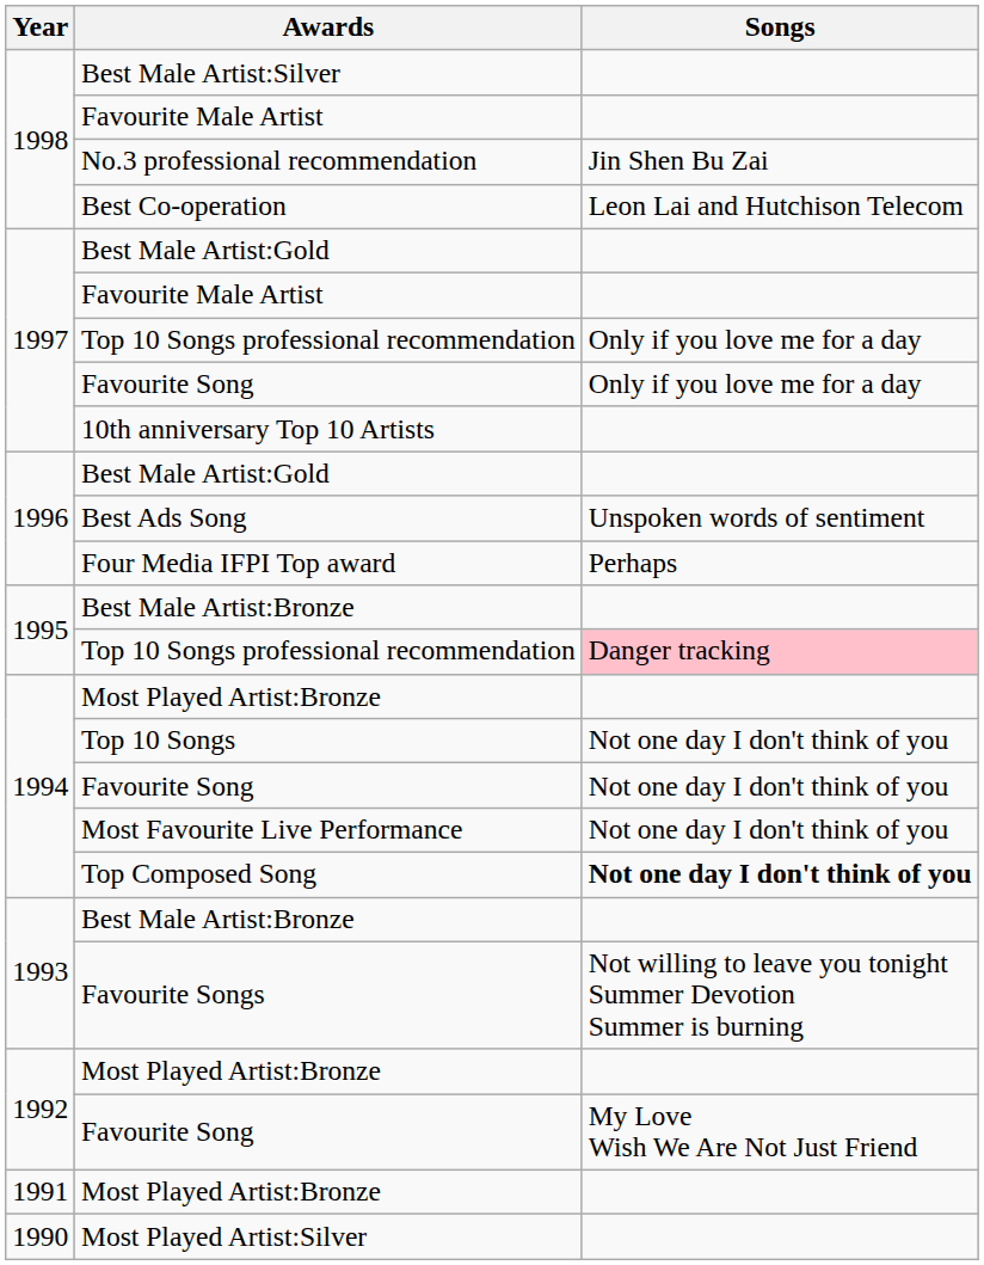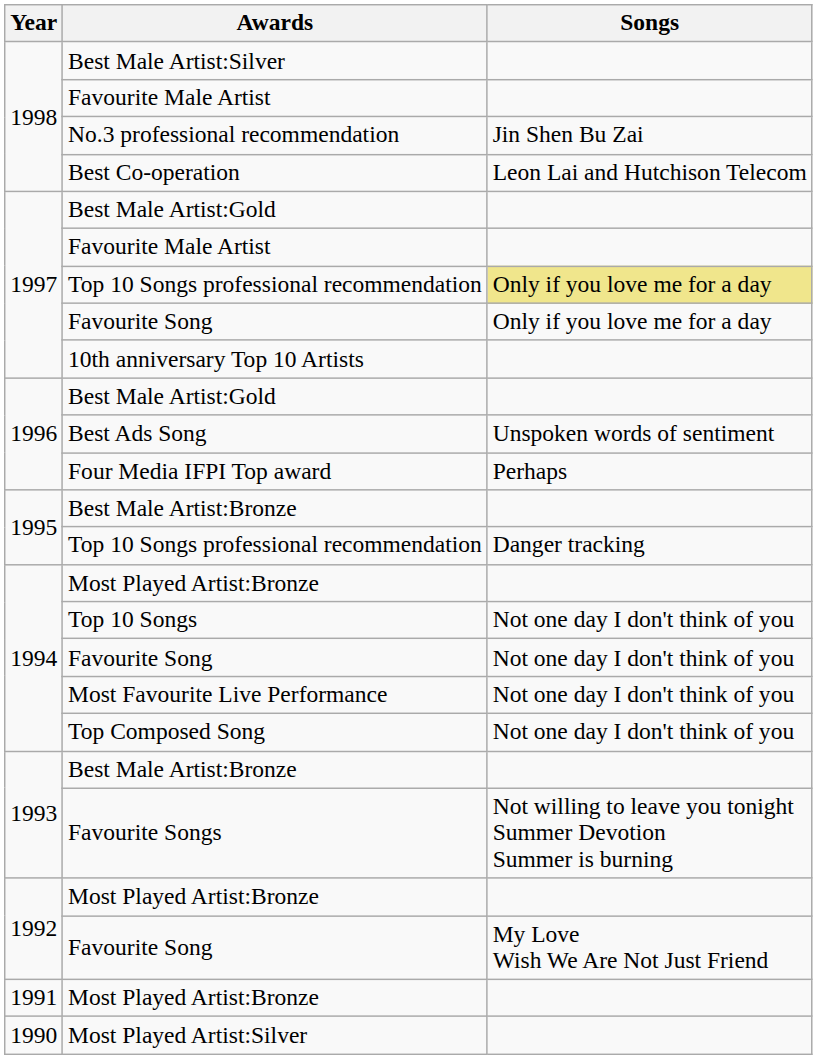1997 / Top 10 Songs professional recommendation | Songs: no background -> khaki background
1995 / Top 10 Songs professional recommendation | Songs: pink background -> no background
Top Composed Song | Songs: bold -> normal
